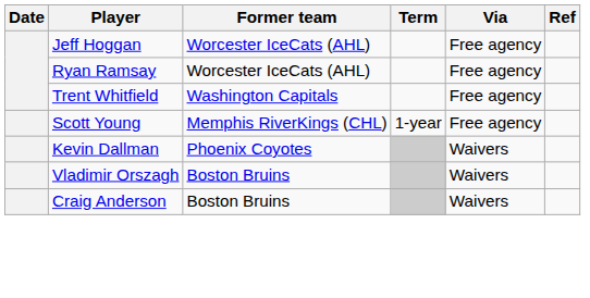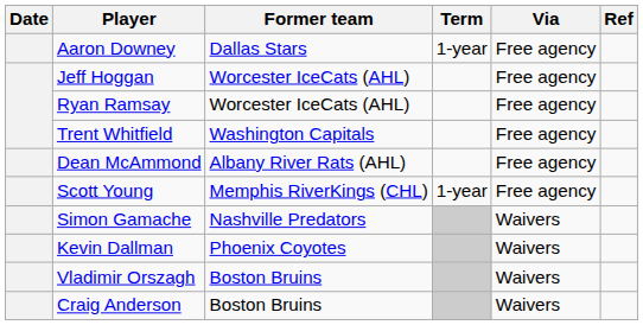+ row: Aaron Downey | Dallas Stars | 1-year | Free agency
+ row: Dean McAmmond | Albany River Rats (AHL) | Free agency
+ row: Simon Gamache | Nashville Predators | Waivers
